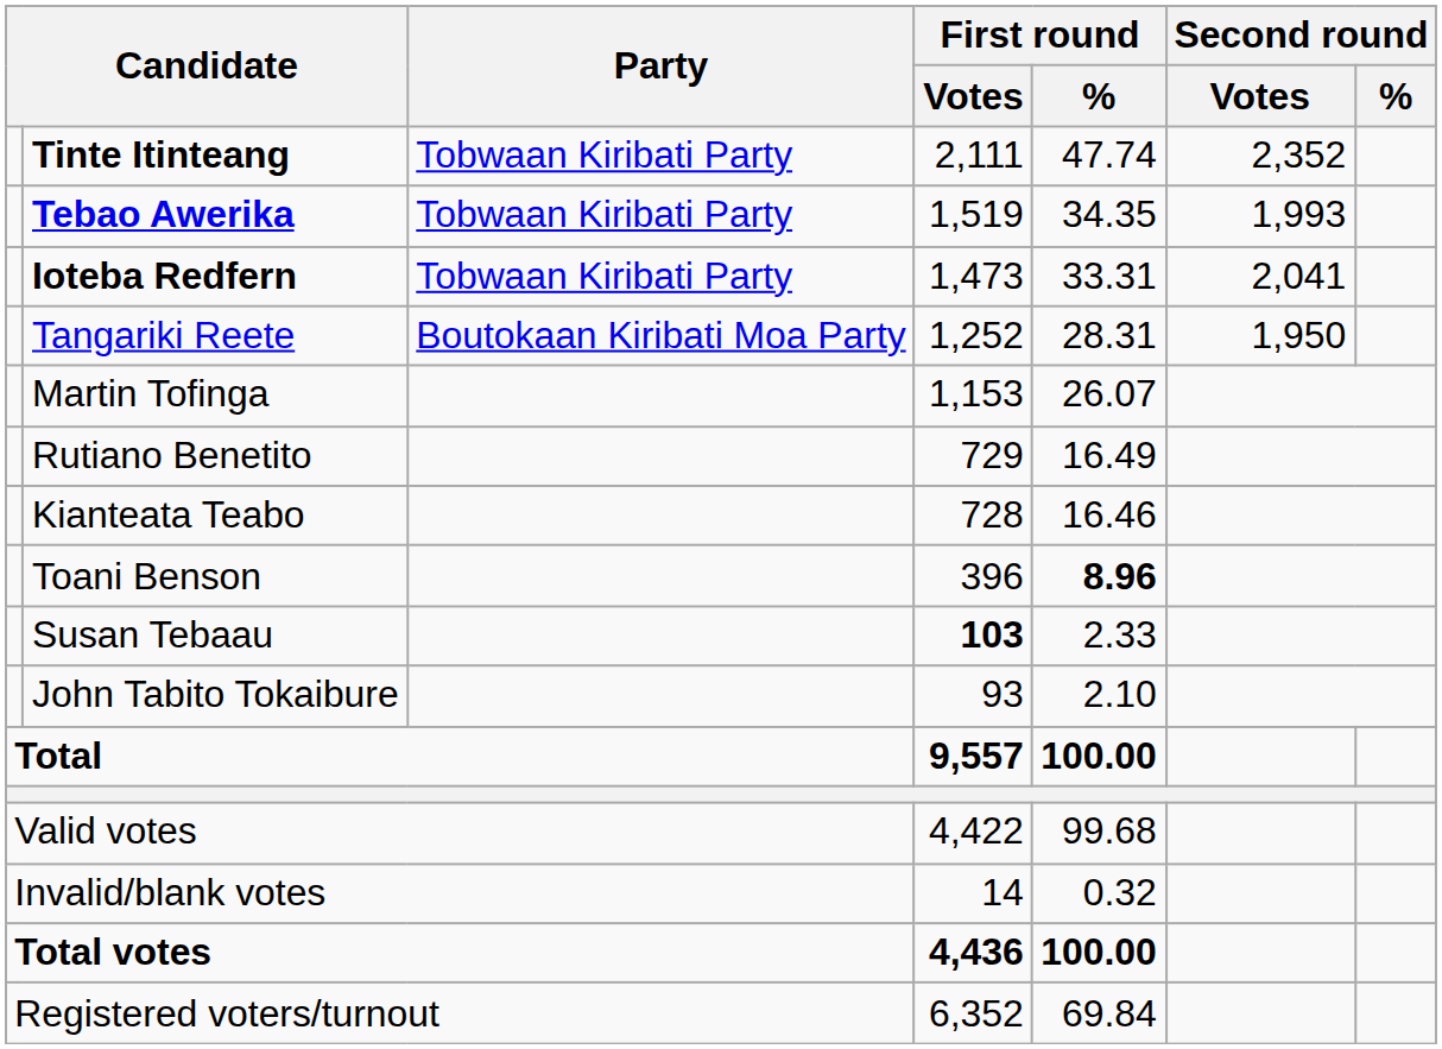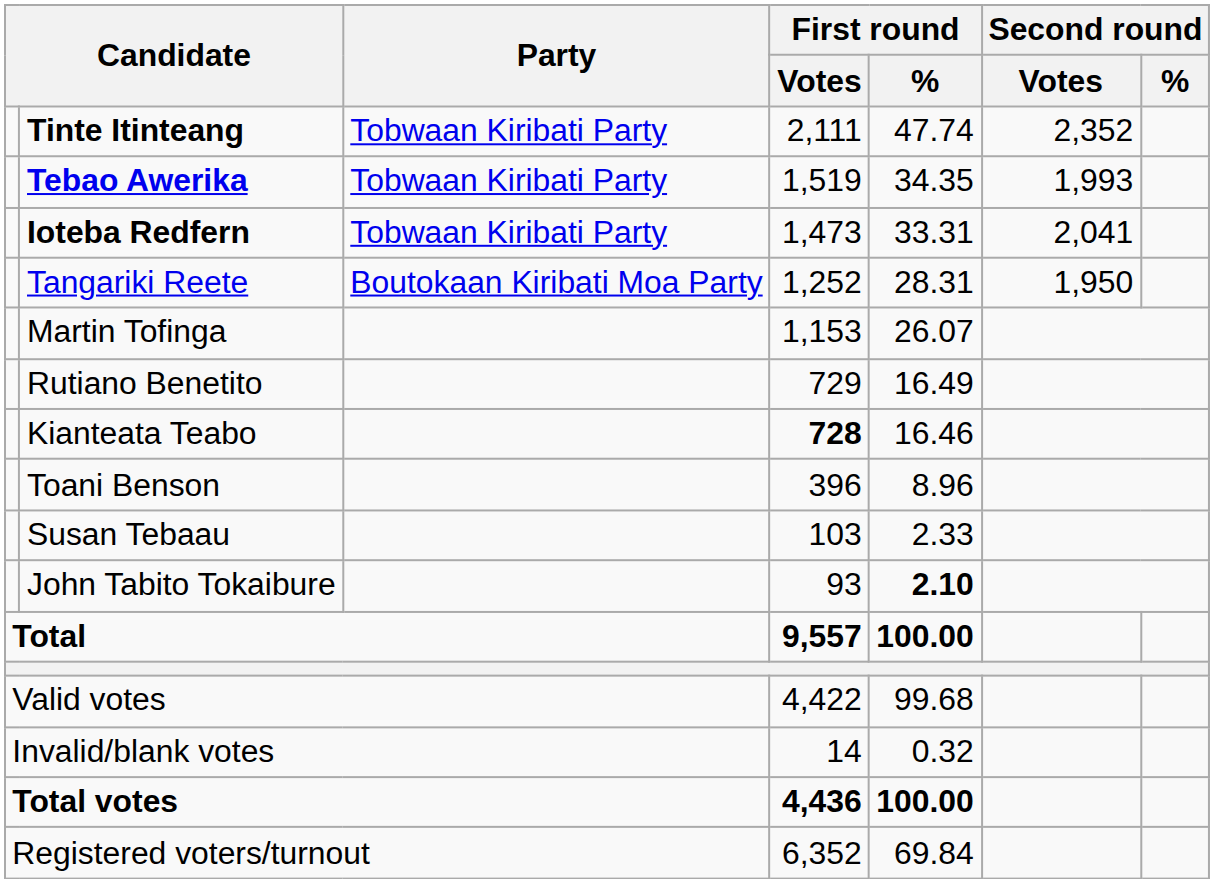Kianteata Teabo | First round / Votes: normal -> bold
Toani Benson | First round / %: bold -> normal
Susan Tebaau | First round / Votes: bold -> normal
John Tabito Tokaibure | First round / %: normal -> bold
